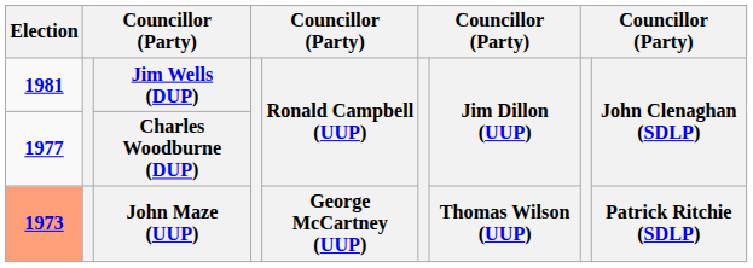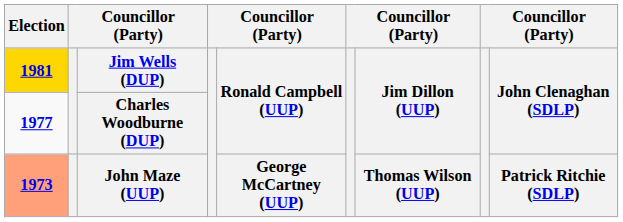Jim Wells (DUP) | Election: no background -> gold background
